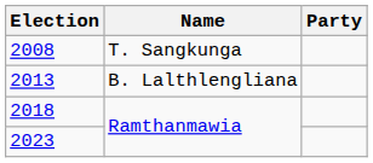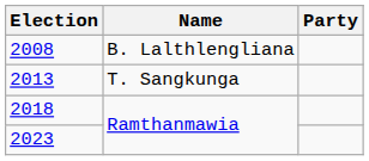2008 | Name: T. Sangkunga -> B. Lalthlengliana
2013 | Name: B. Lalthlengliana -> T. Sangkunga
